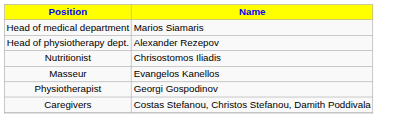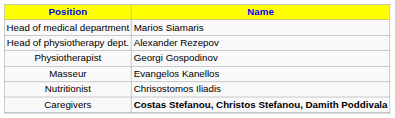rows swapped: Physiotherapist <-> Nutritionist
Caregivers | Name: normal -> bold
